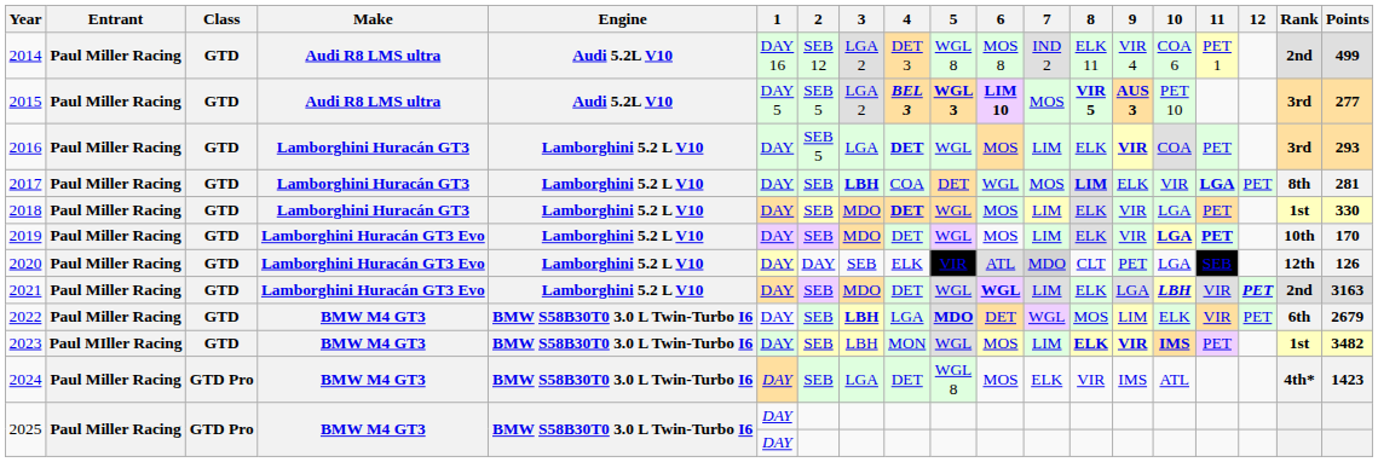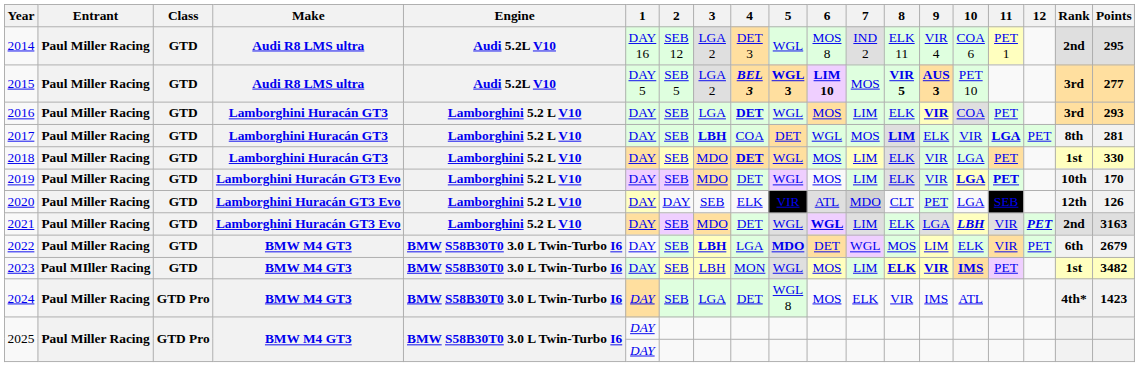2014 | 5: WGL 8 -> WGL
2014 | Points: 499 -> 295
2016 | 2: SEB 5 -> SEB
